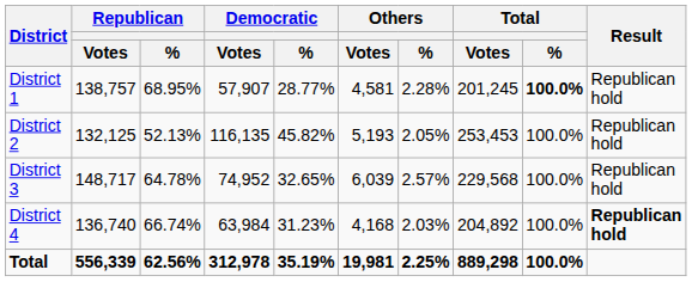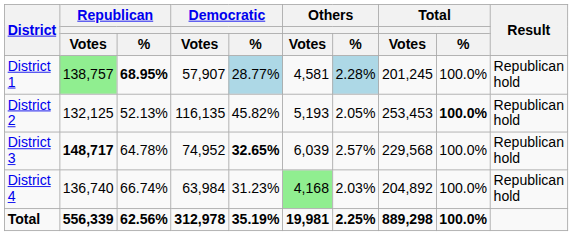District 1 | Republican / Votes: no background -> lightgreen background
District 1 | Republican / %: normal -> bold
District 1 | Democratic / %: no background -> lightblue background
District 1 | Others / %: no background -> lightblue background
District 1 | Total / %: bold -> normal
District 2 | Total / %: normal -> bold
District 3 | Republican / Votes: normal -> bold
District 3 | Democratic / %: normal -> bold
District 4 | Others / Votes: no background -> lightgreen background
District 4 | Result: bold -> normal
